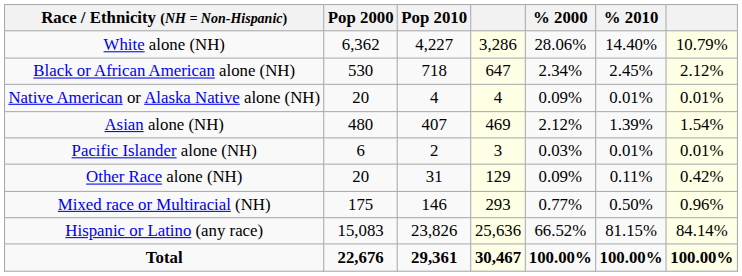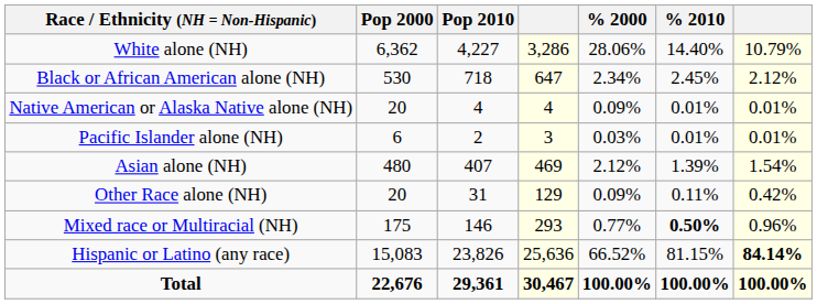rows swapped: Asian alone (NH) <-> Pacific Islander alone (NH)
Mixed race or Multiracial (NH) | % 2010: normal -> bold
Hispanic or Latino (any race) | column 7: normal -> bold
